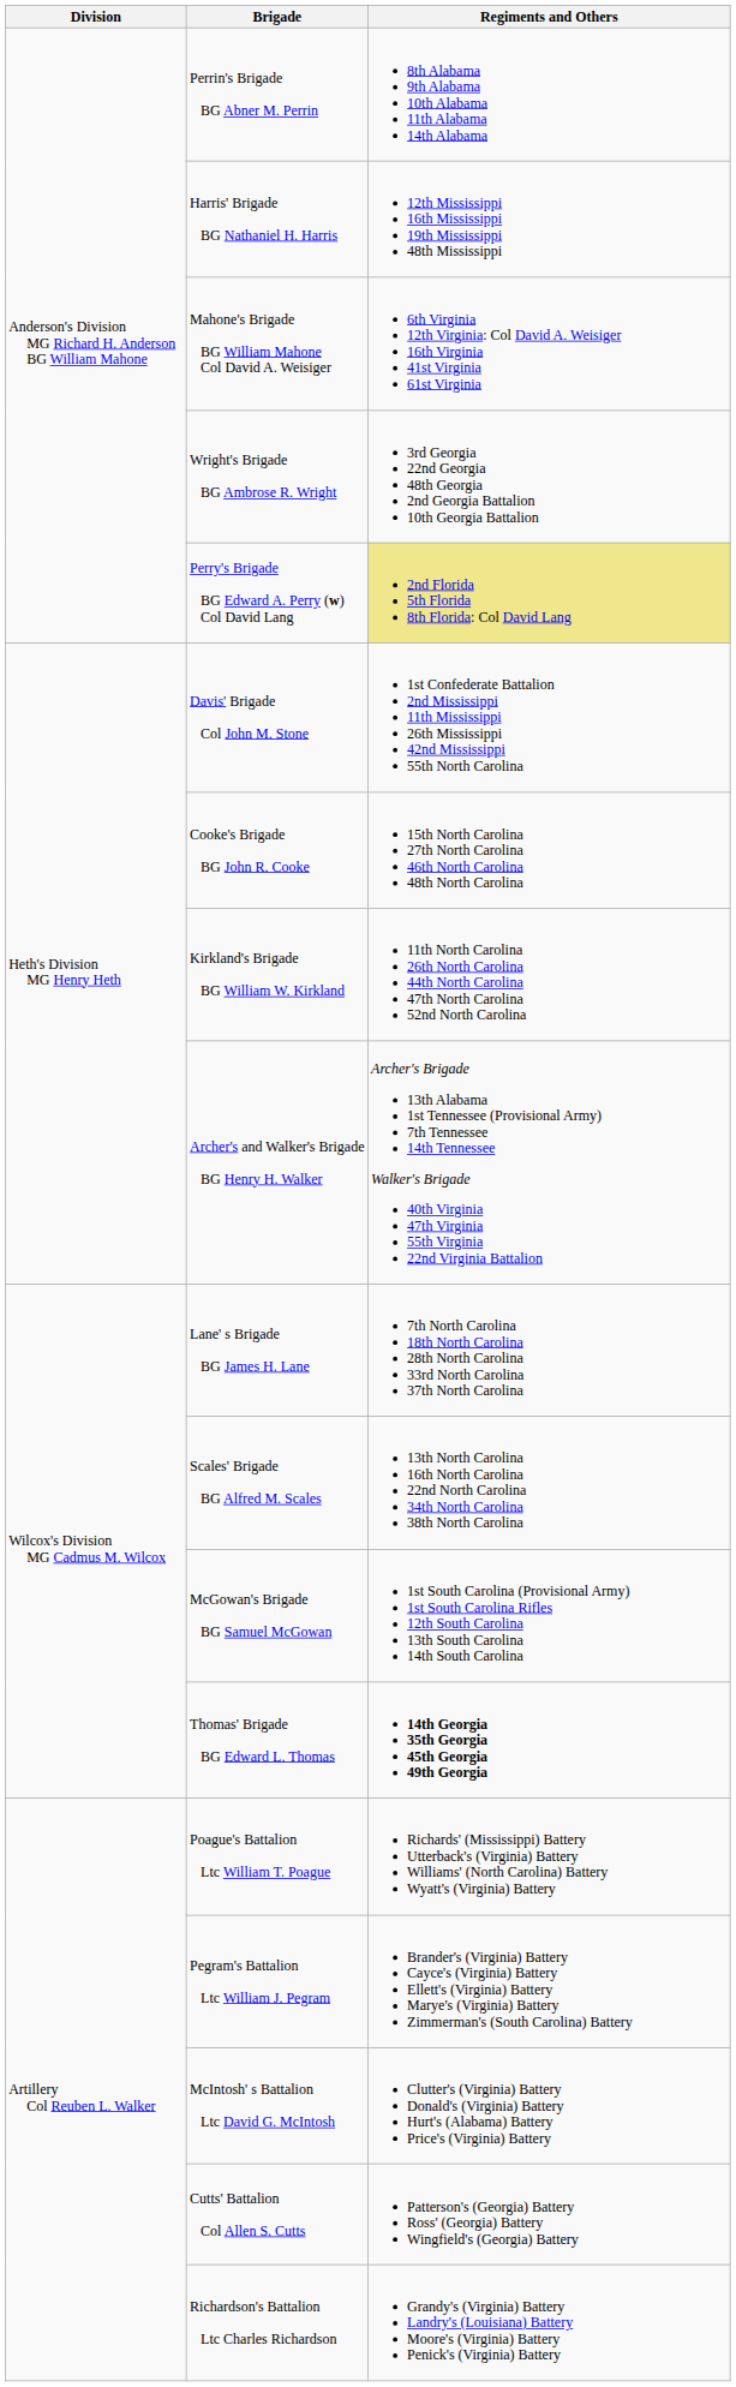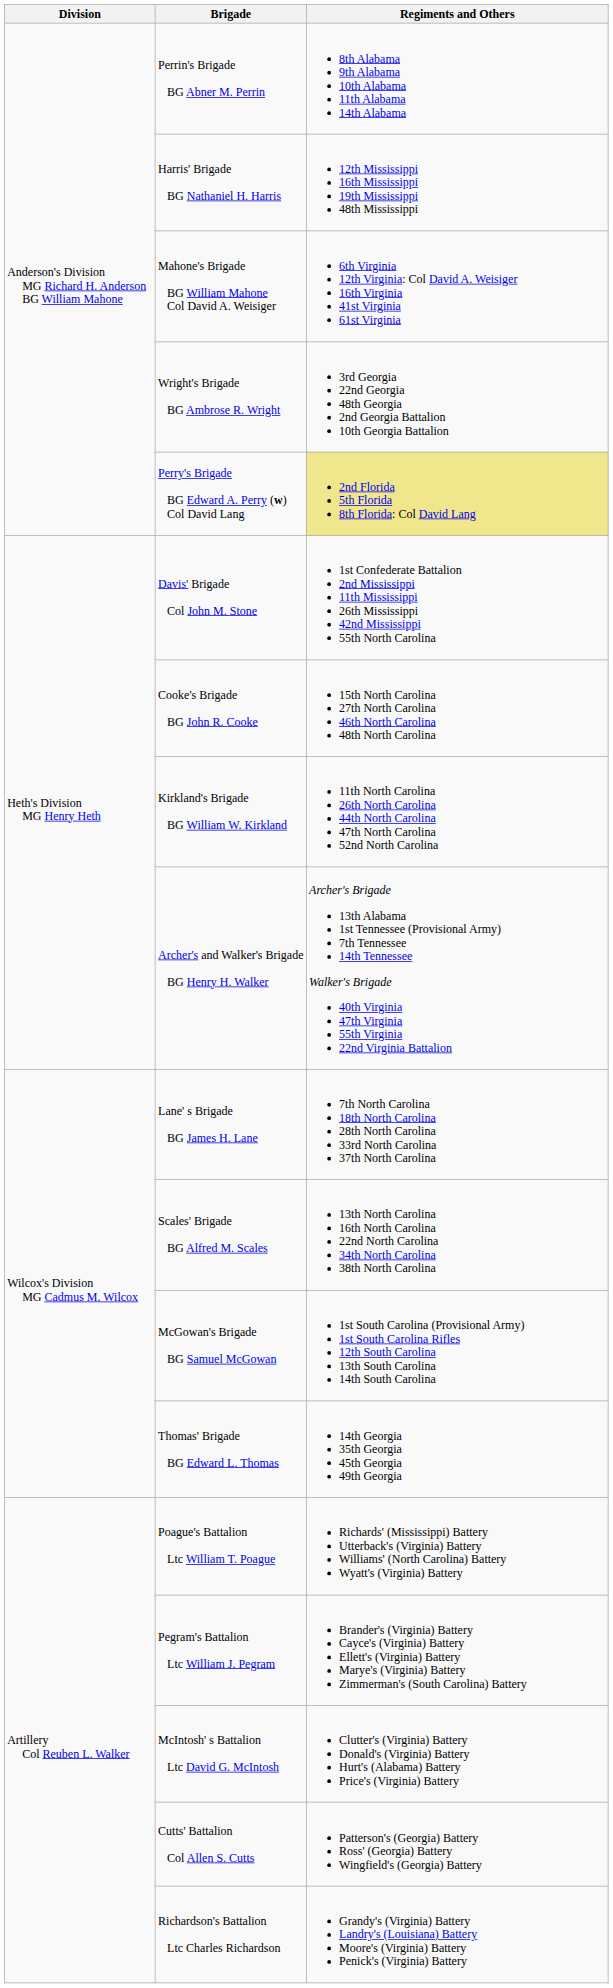Thomas' Brigade BG Edward L. Thomas | Regiments and Others: bold -> normal
